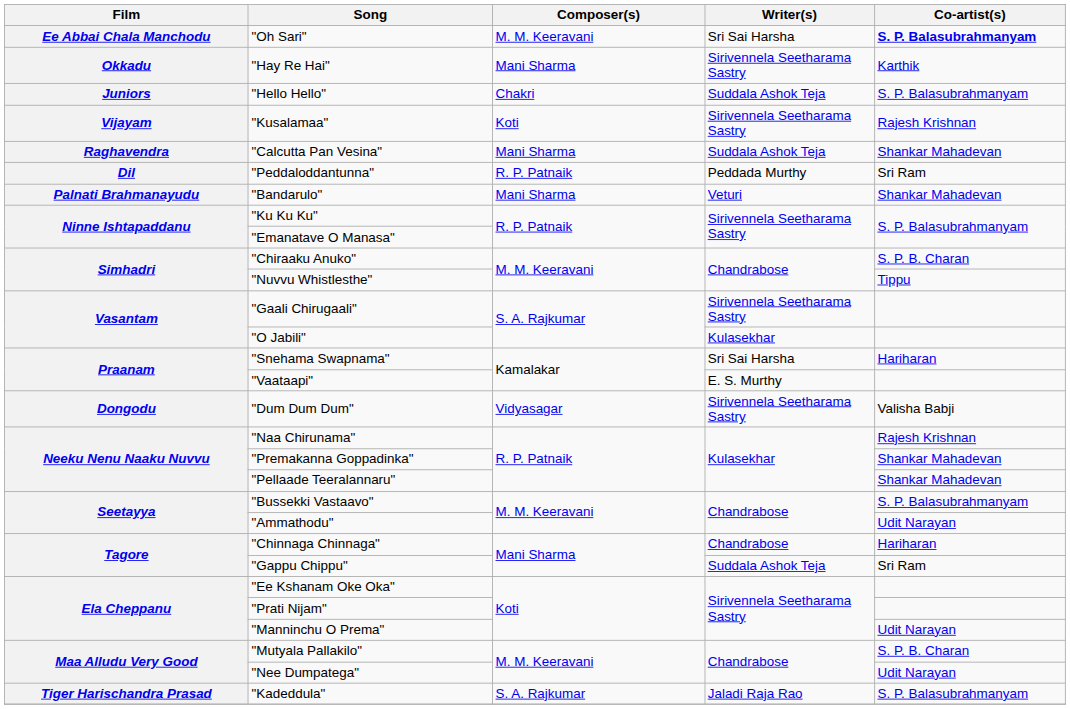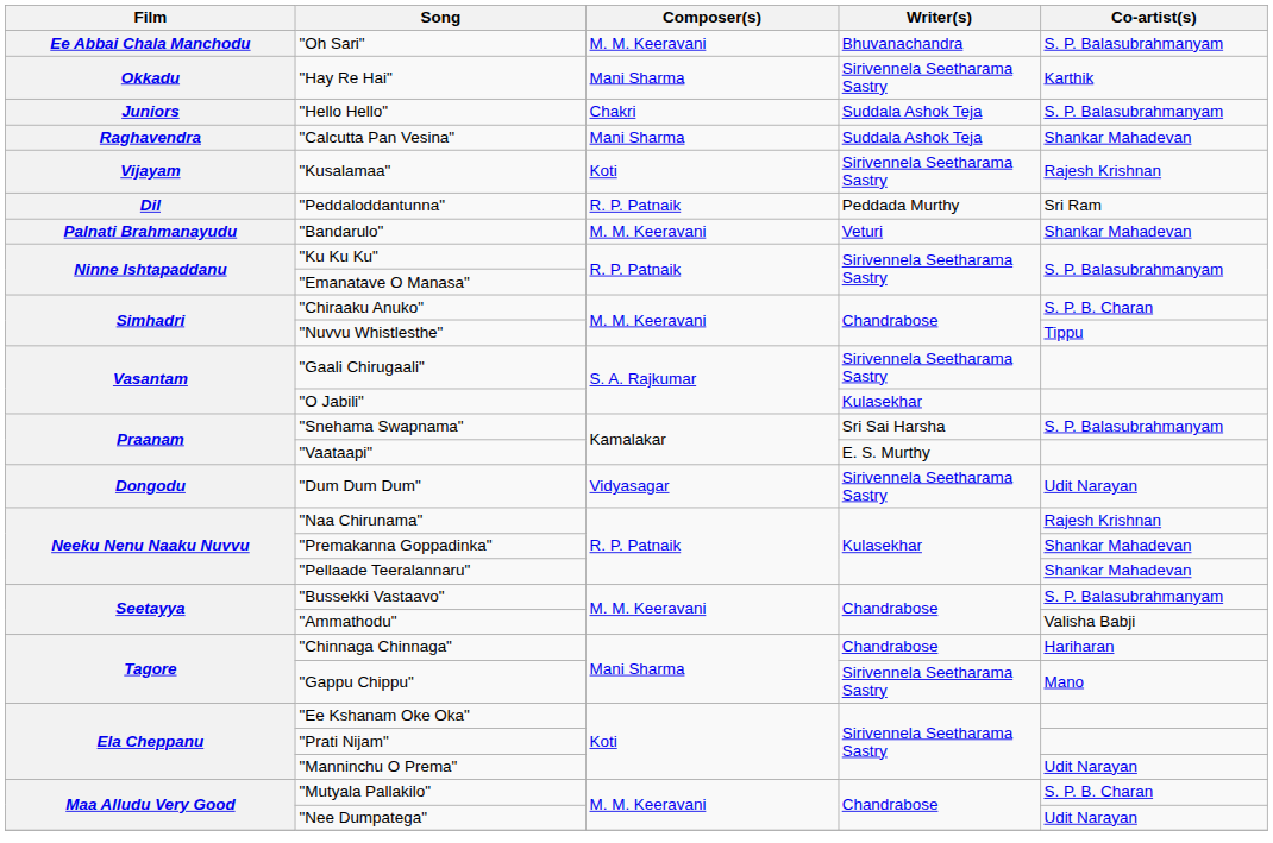"Oh Sari" | Writer(s): Sri Sai Harsha -> Bhuvanachandra
"Oh Sari" | Co-artist(s): bold -> normal
rows swapped: "Kusalamaa" <-> "Calcutta Pan Vesina"
"Bandarulo" | Composer(s): Mani Sharma -> M. M. Keeravani
"Snehama Swapnama" | Co-artist(s): Hariharan -> S. P. Balasubrahmanyam
"Dum Dum Dum" | Co-artist(s): Valisha Babji -> Udit Narayan
"Ammathodu" | Co-artist(s): Udit Narayan -> Valisha Babji
"Gappu Chippu" | Writer(s): Suddala Ashok Teja -> Sirivennela Seetharama Sastry
"Gappu Chippu" | Co-artist(s): Sri Ram -> Mano
- row: Tiger Harischandra Prasad | "Kadeddula" | S. A. Rajkumar | Jaladi Raja Rao | S. P. Balasubrahmanyam
